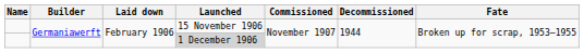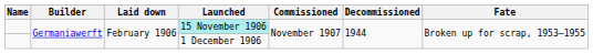15 November 1906 | Launched: no background -> paleturquoise background
1 December 1906 | Launched: lightgrey background -> no background
